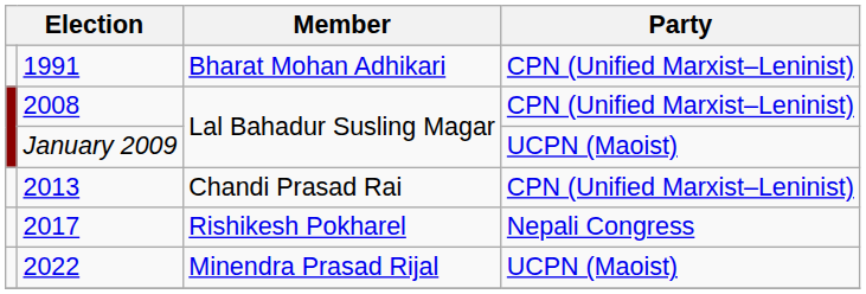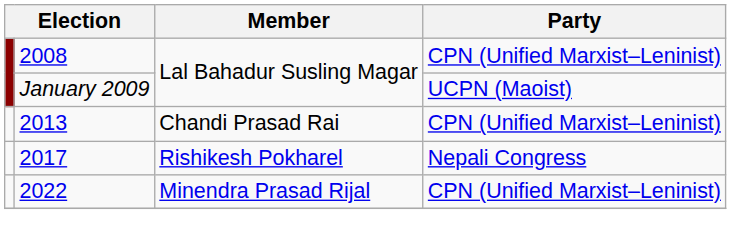- row: 1991 | Bharat Mohan Adhikari | CPN (Unified Marxist–Leninist)
2022 | Party: UCPN (Maoist) -> CPN (Unified Marxist–Leninist)
